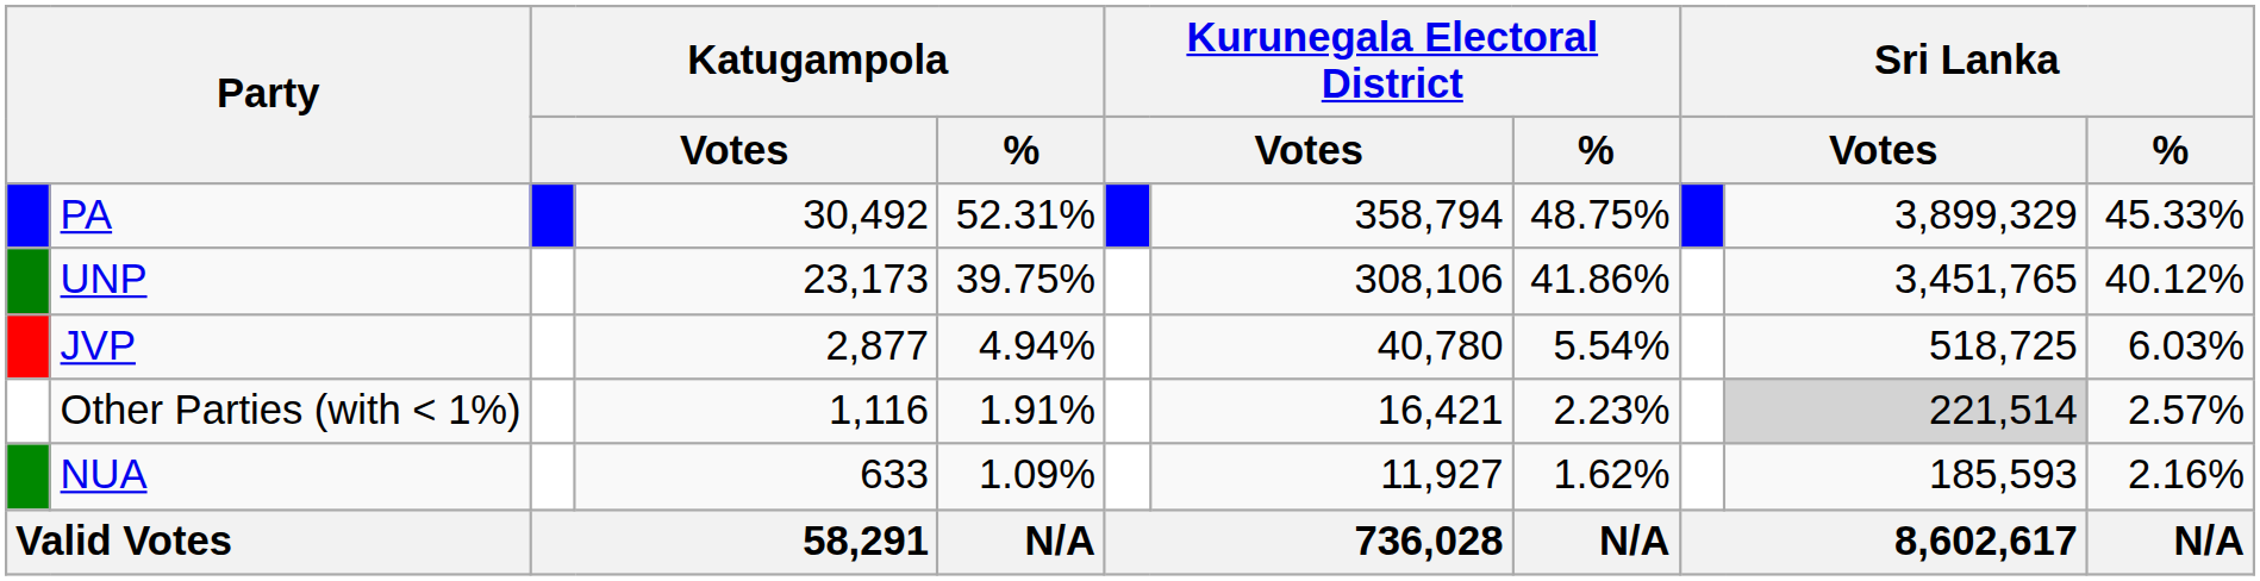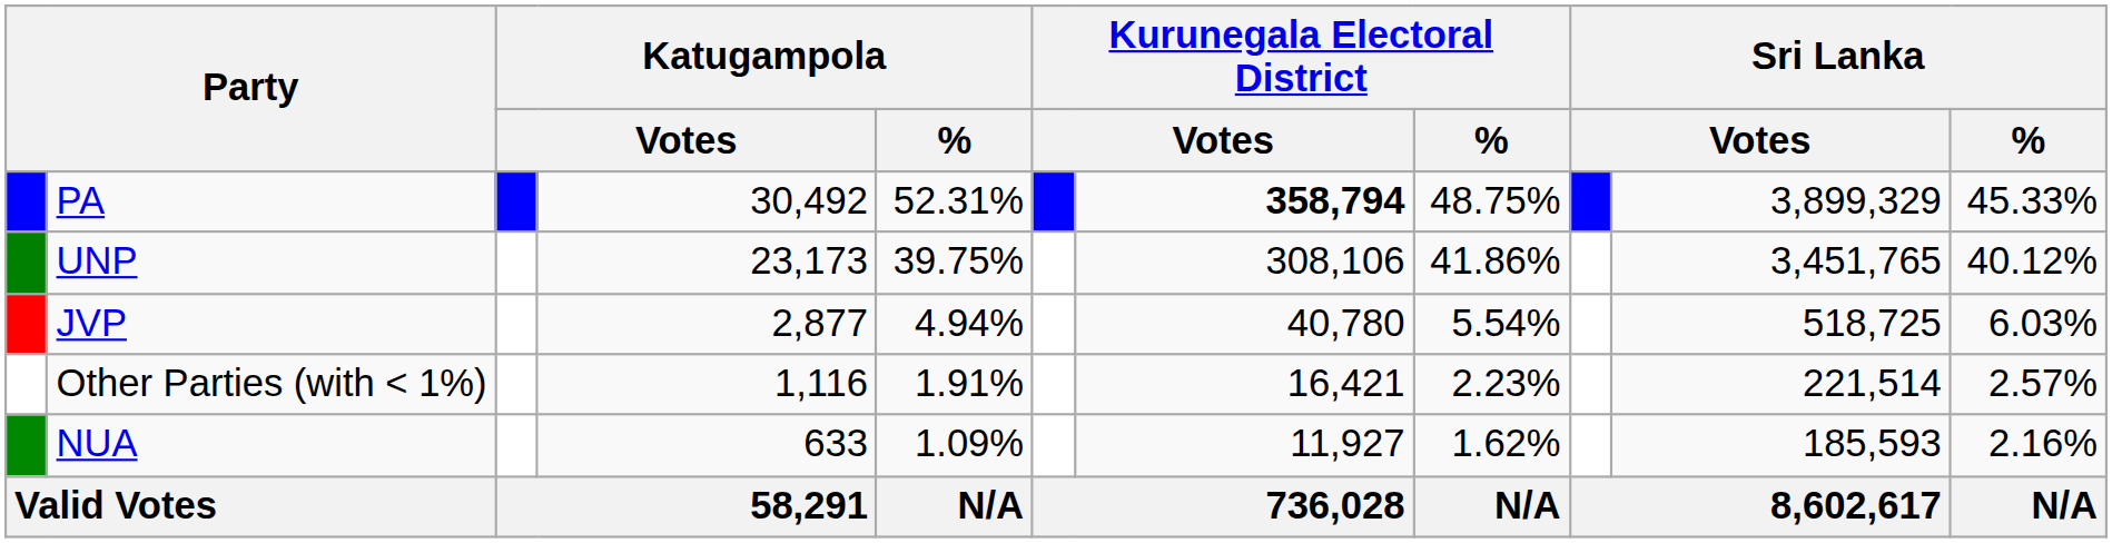PA | column 7: normal -> bold
Other Parties (with < 1%) | column 10: lightgrey background -> no background
